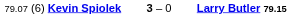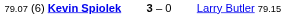79.07 (6) Kevin Spiolek | column 3: bold -> normal
